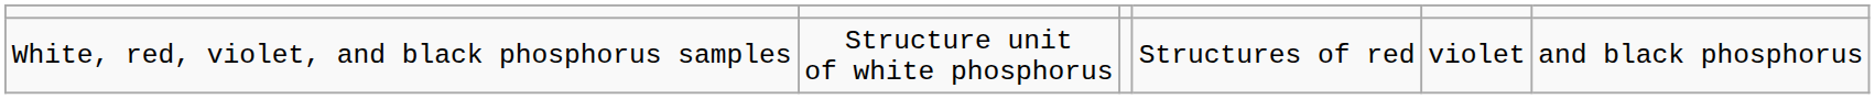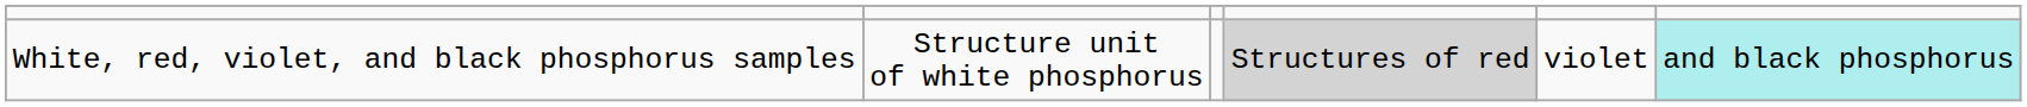White, red, violet, and black phosphorus samples | column 4: no background -> lightgrey background
White, red, violet, and black phosphorus samples | column 6: no background -> paleturquoise background
